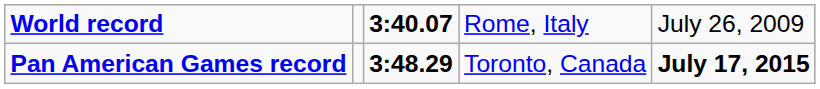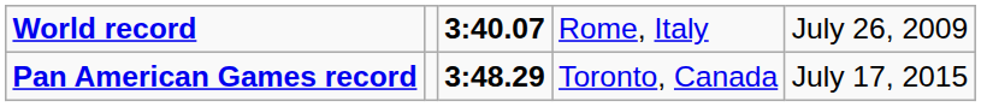Pan American Games record | column 5: bold -> normal
